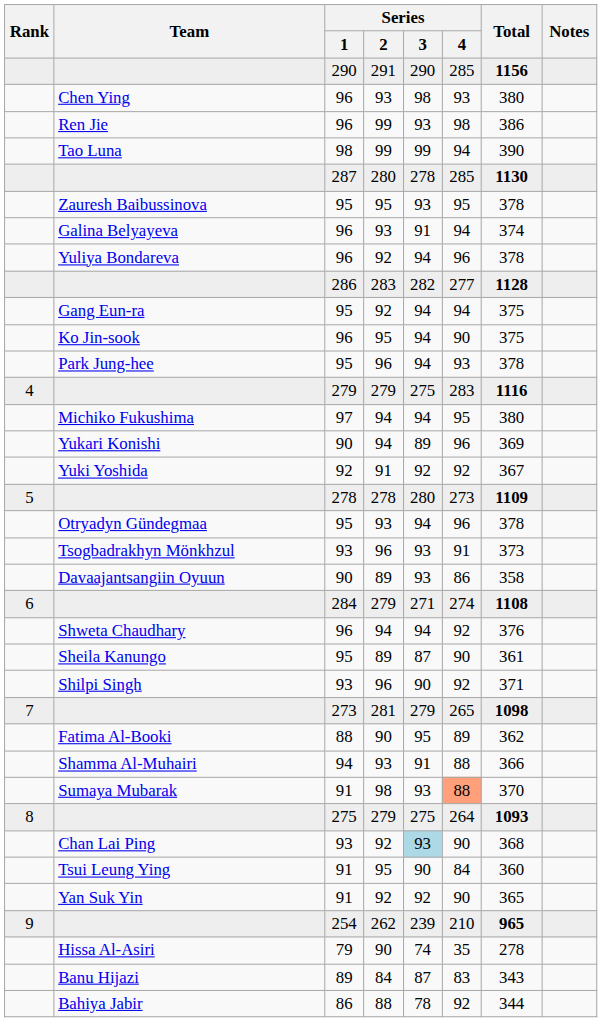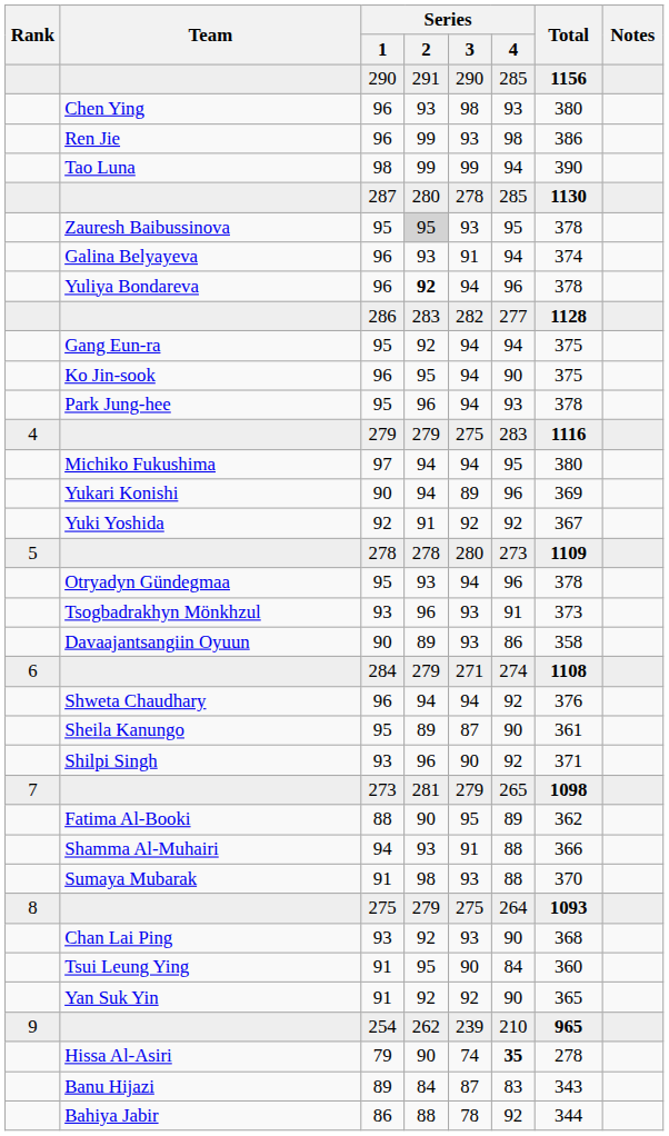Zauresh Baibussinova | Series / 2: no background -> lightgrey background
Yuliya Bondareva | Series / 2: normal -> bold
Sumaya Mubarak | Series / 4: lightsalmon background -> no background
Chan Lai Ping | Series / 3: lightblue background -> no background
Hissa Al-Asiri | Series / 4: normal -> bold
